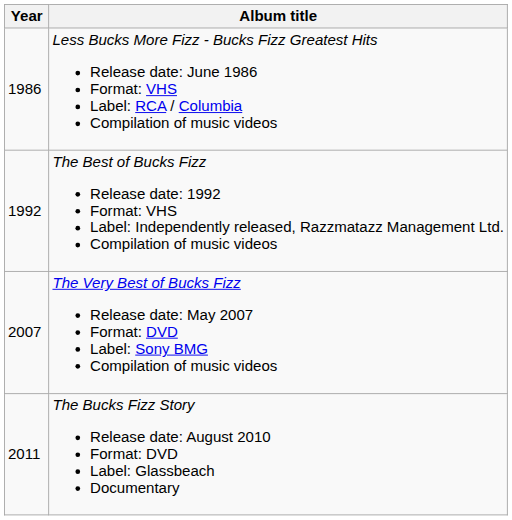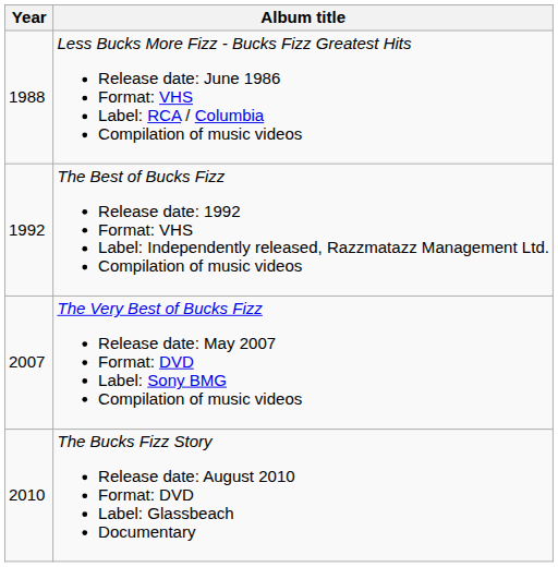row 2 | Year: 1986 -> 1988
row 5 | Year: 2011 -> 2010
